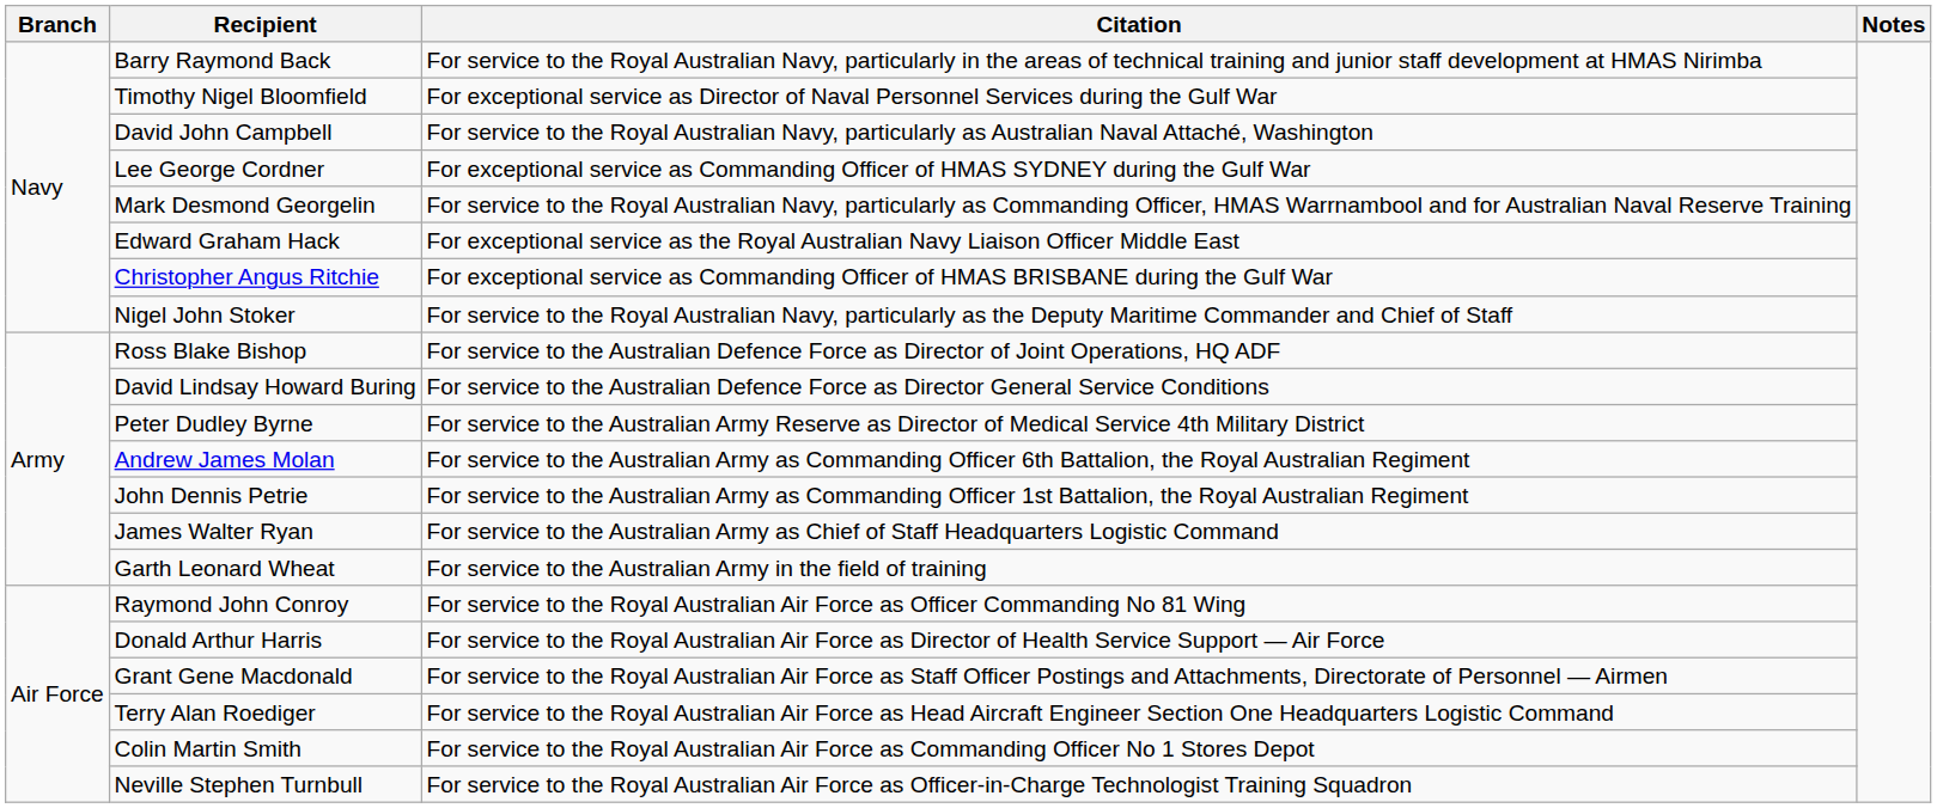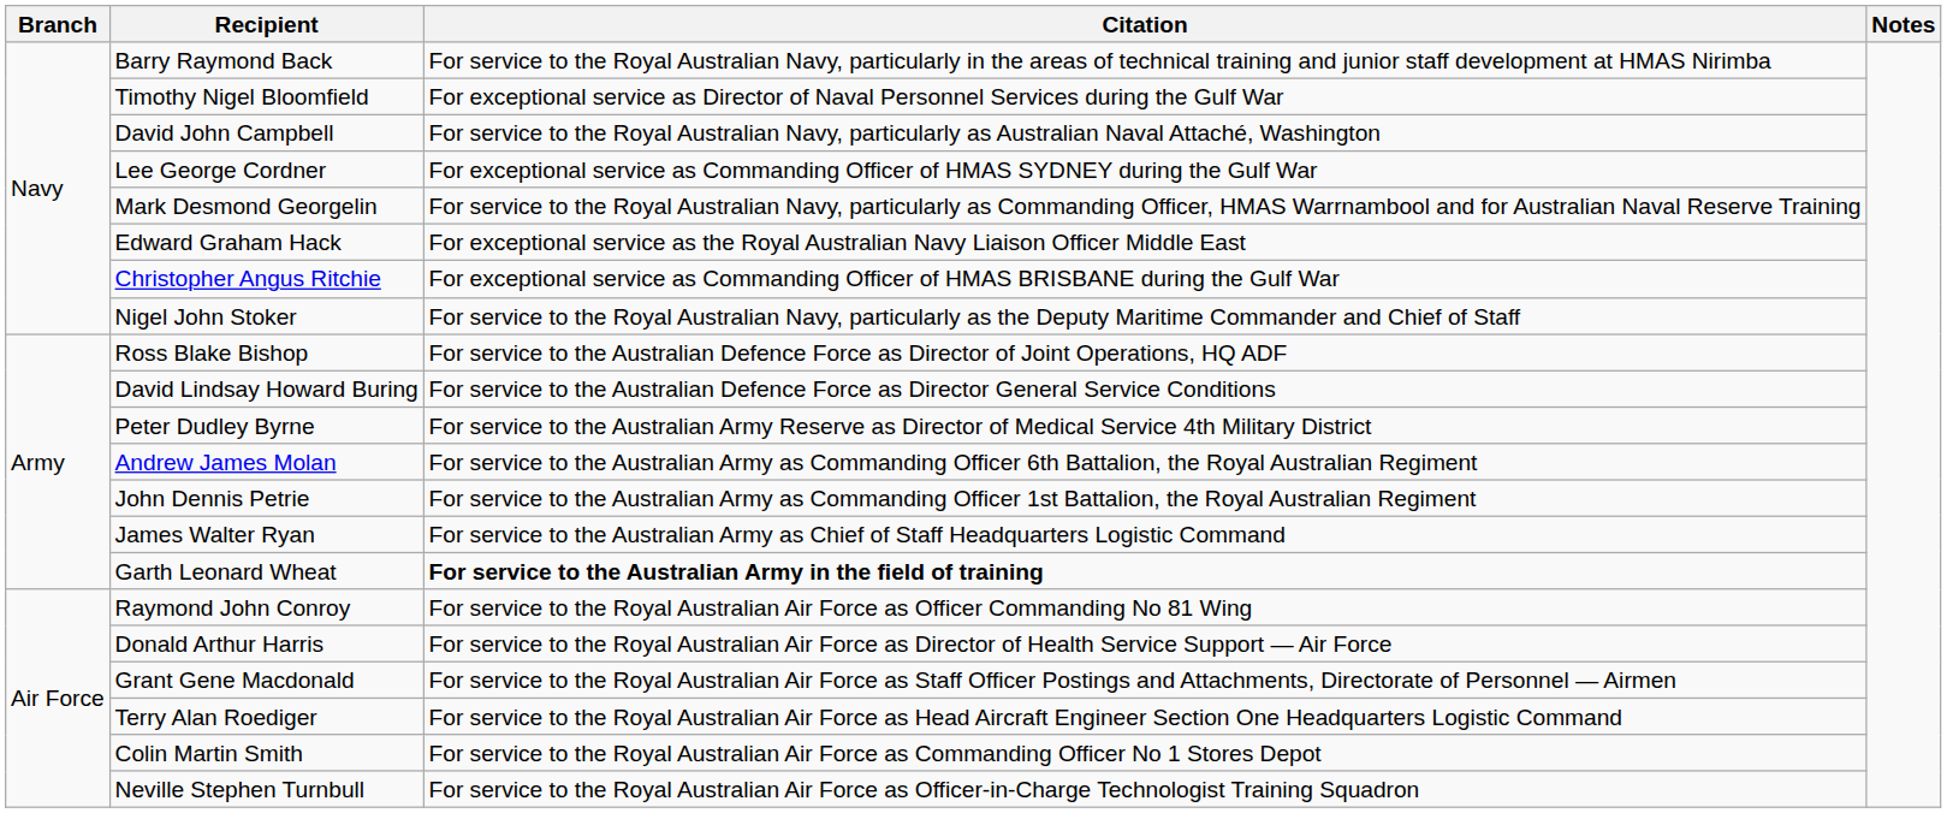Garth Leonard Wheat | Citation: normal -> bold
